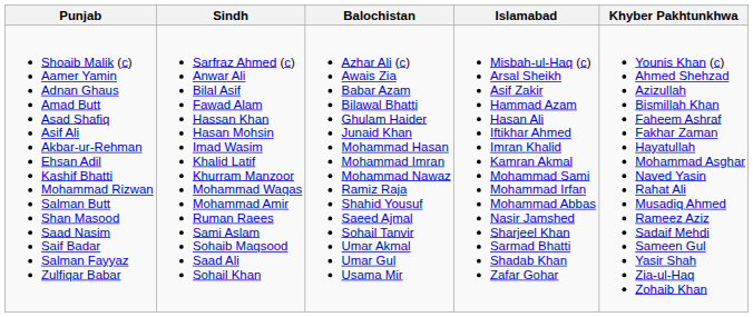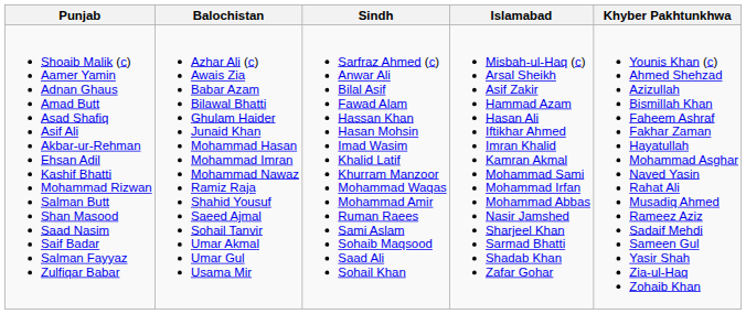columns swapped: Sindh <-> Balochistan
